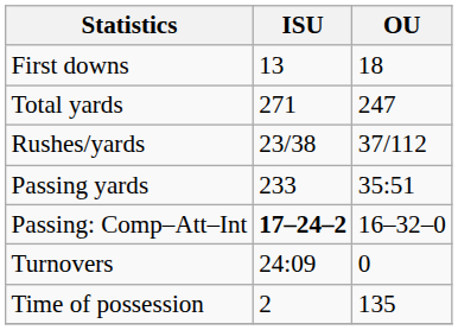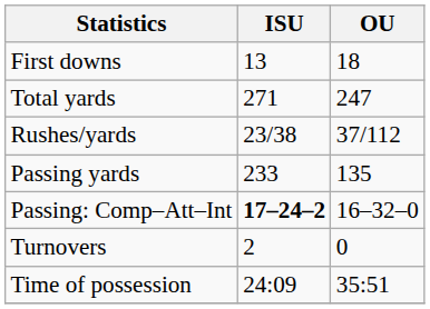Passing yards | OU: 35:51 -> 135
Turnovers | ISU: 24:09 -> 2
Time of possession | ISU: 2 -> 24:09
Time of possession | OU: 135 -> 35:51
